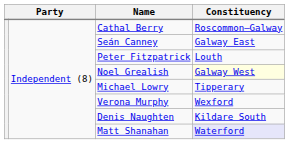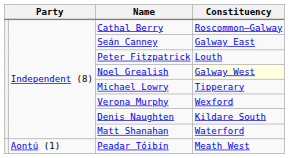Matt Shanahan | Constituency: lavender background -> no background
+ row: Aontú (1) | Peadar Tóibín | Meath West
